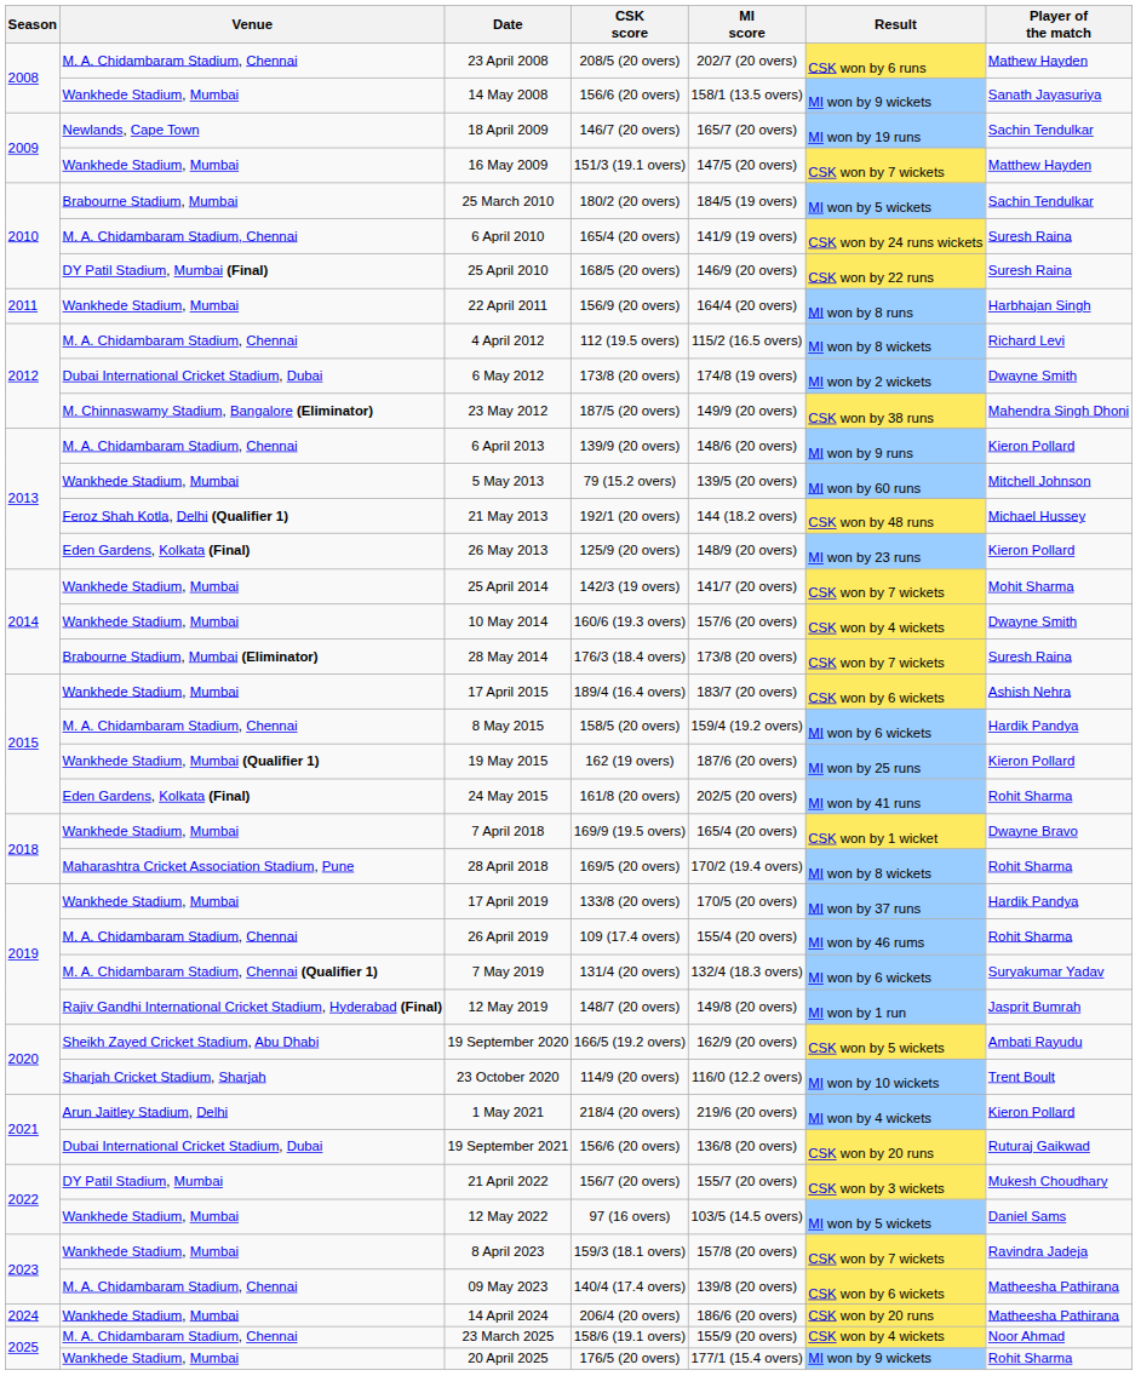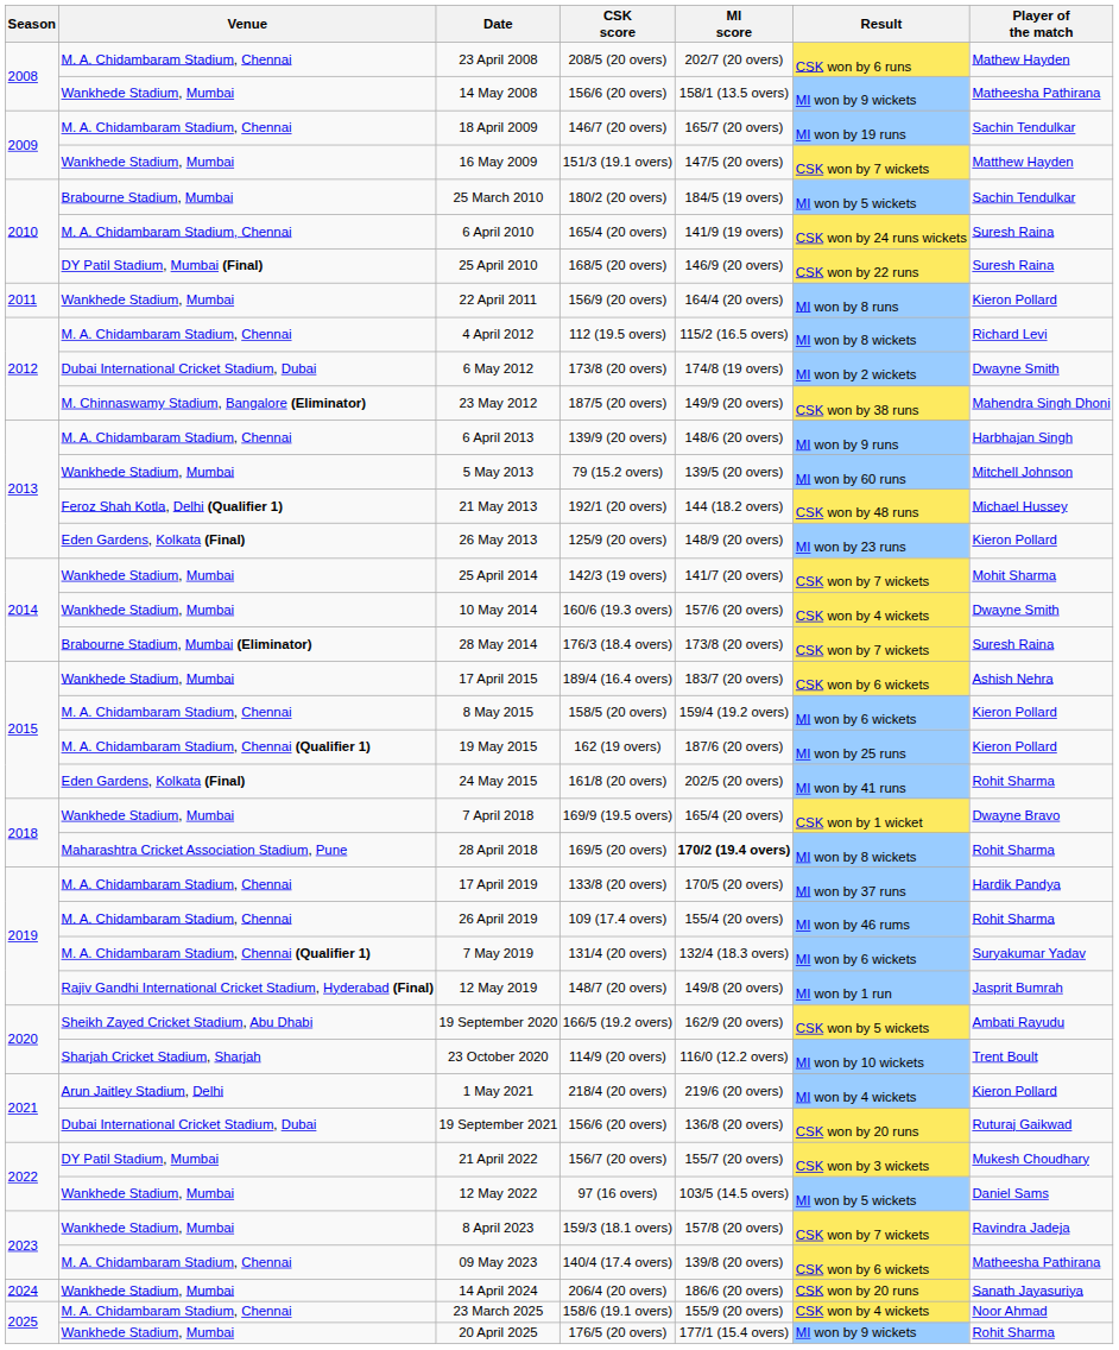14 May 2008 | Player of the match: Sanath Jayasuriya -> Matheesha Pathirana
18 April 2009 | Venue: Newlands, Cape Town -> M. A. Chidambaram Stadium, Chennai
22 April 2011 | Player of the match: Harbhajan Singh -> Kieron Pollard
6 April 2013 | Player of the match: Kieron Pollard -> Harbhajan Singh
8 May 2015 | Player of the match: Hardik Pandya -> Kieron Pollard
19 May 2015 | Venue: Wankhede Stadium, Mumbai (Qualifier 1) -> M. A. Chidambaram Stadium, Chennai (Qualifier 1)
28 April 2018 | MI score: normal -> bold
17 April 2019 | Venue: Wankhede Stadium, Mumbai -> M. A. Chidambaram Stadium, Chennai
14 April 2024 | Player of the match: Matheesha Pathirana -> Sanath Jayasuriya
